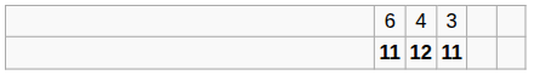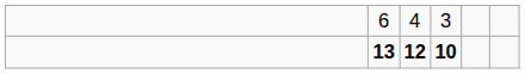row 2 | column 2: 11 -> 13
row 2 | column 4: 11 -> 10
